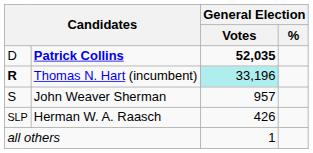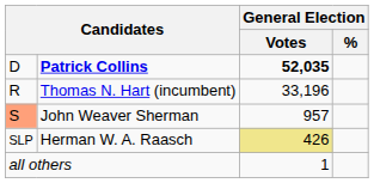Thomas N. Hart (incumbent) | column 1: bold -> normal
Thomas N. Hart (incumbent) | General Election / Votes: paleturquoise background -> no background
John Weaver Sherman | column 1: no background -> lightsalmon background
Herman W. A. Raasch | General Election / Votes: no background -> khaki background
